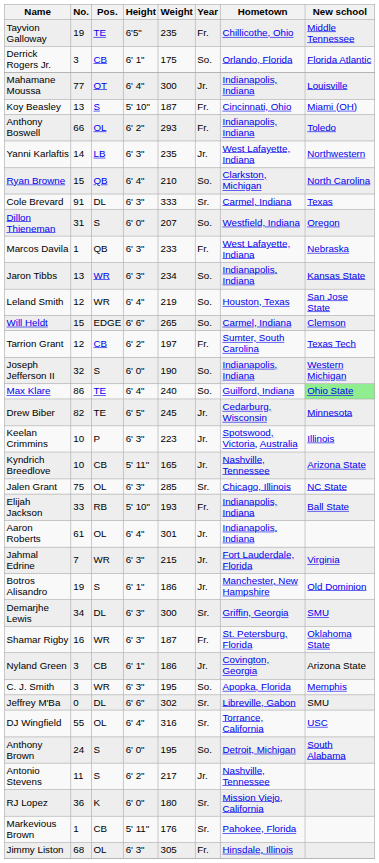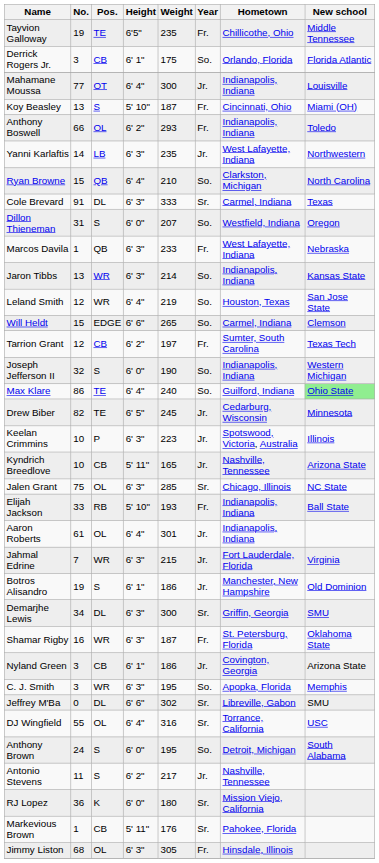Jaron Tibbs | Weight: 234 -> 214
